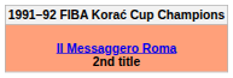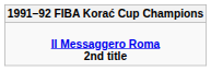row 2 | column 1: lightsalmon background -> no background
